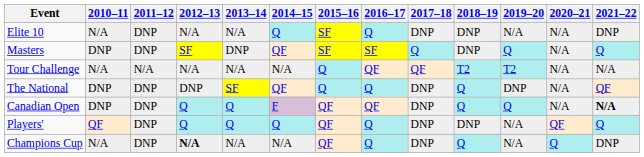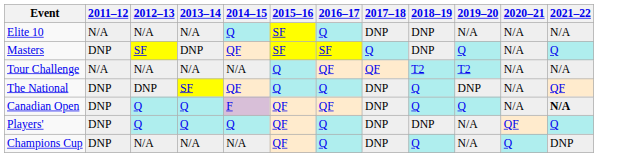- column: 2010–11 | N/A | DNP | N/A | DNP | DNP | QF | N/A
Elite 10 | 2011–12: DNP -> N/A
Elite 10 | 2021–22: DNP -> N/A
Champions Cup | 2012–13: bold -> normal
